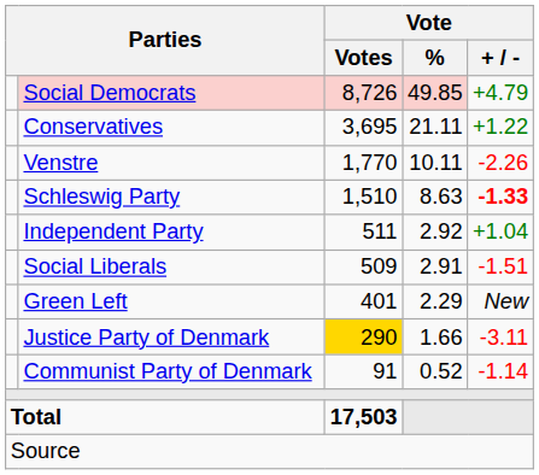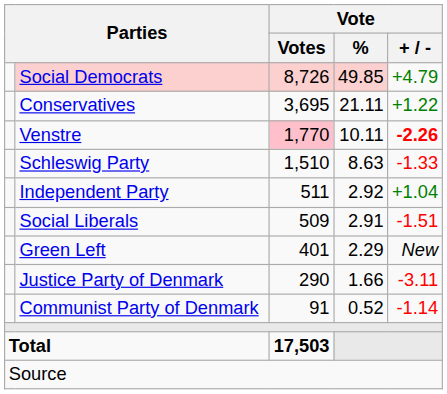Venstre | Vote / Votes: no background -> pink background
Venstre | Vote / + / -: normal -> bold
Schleswig Party | Vote / + / -: bold -> normal
Justice Party of Denmark | Vote / Votes: gold background -> no background
